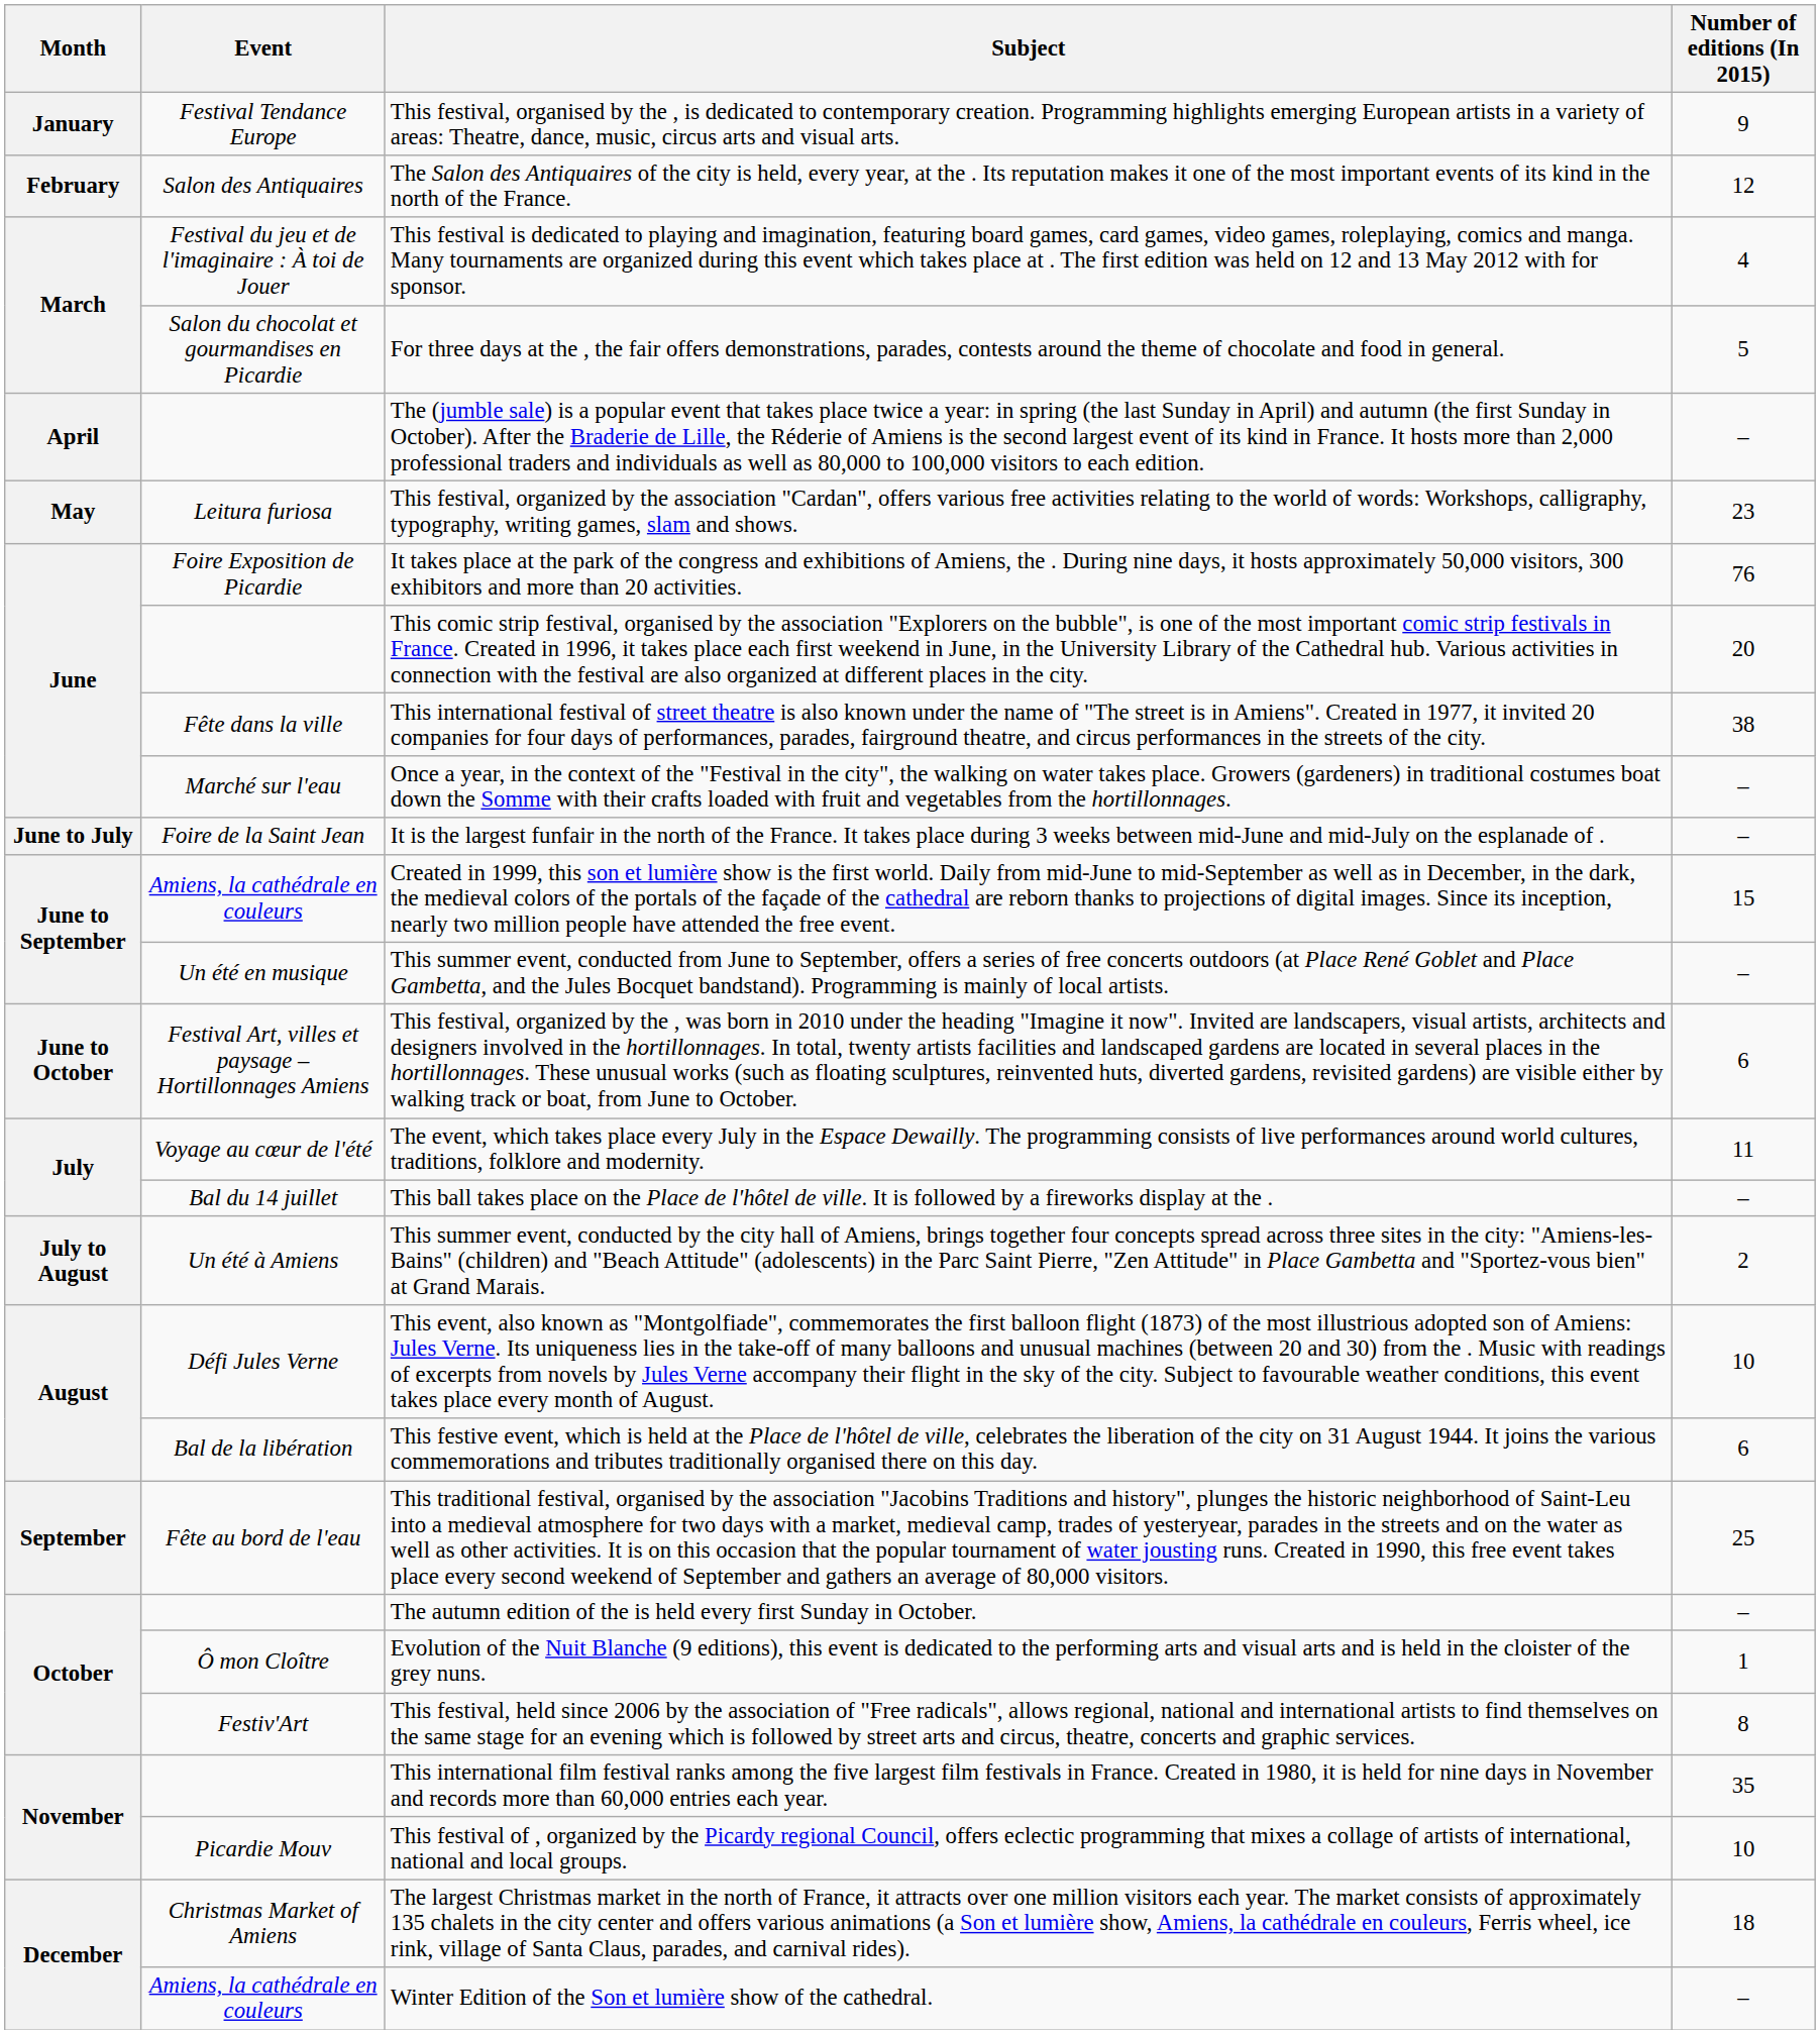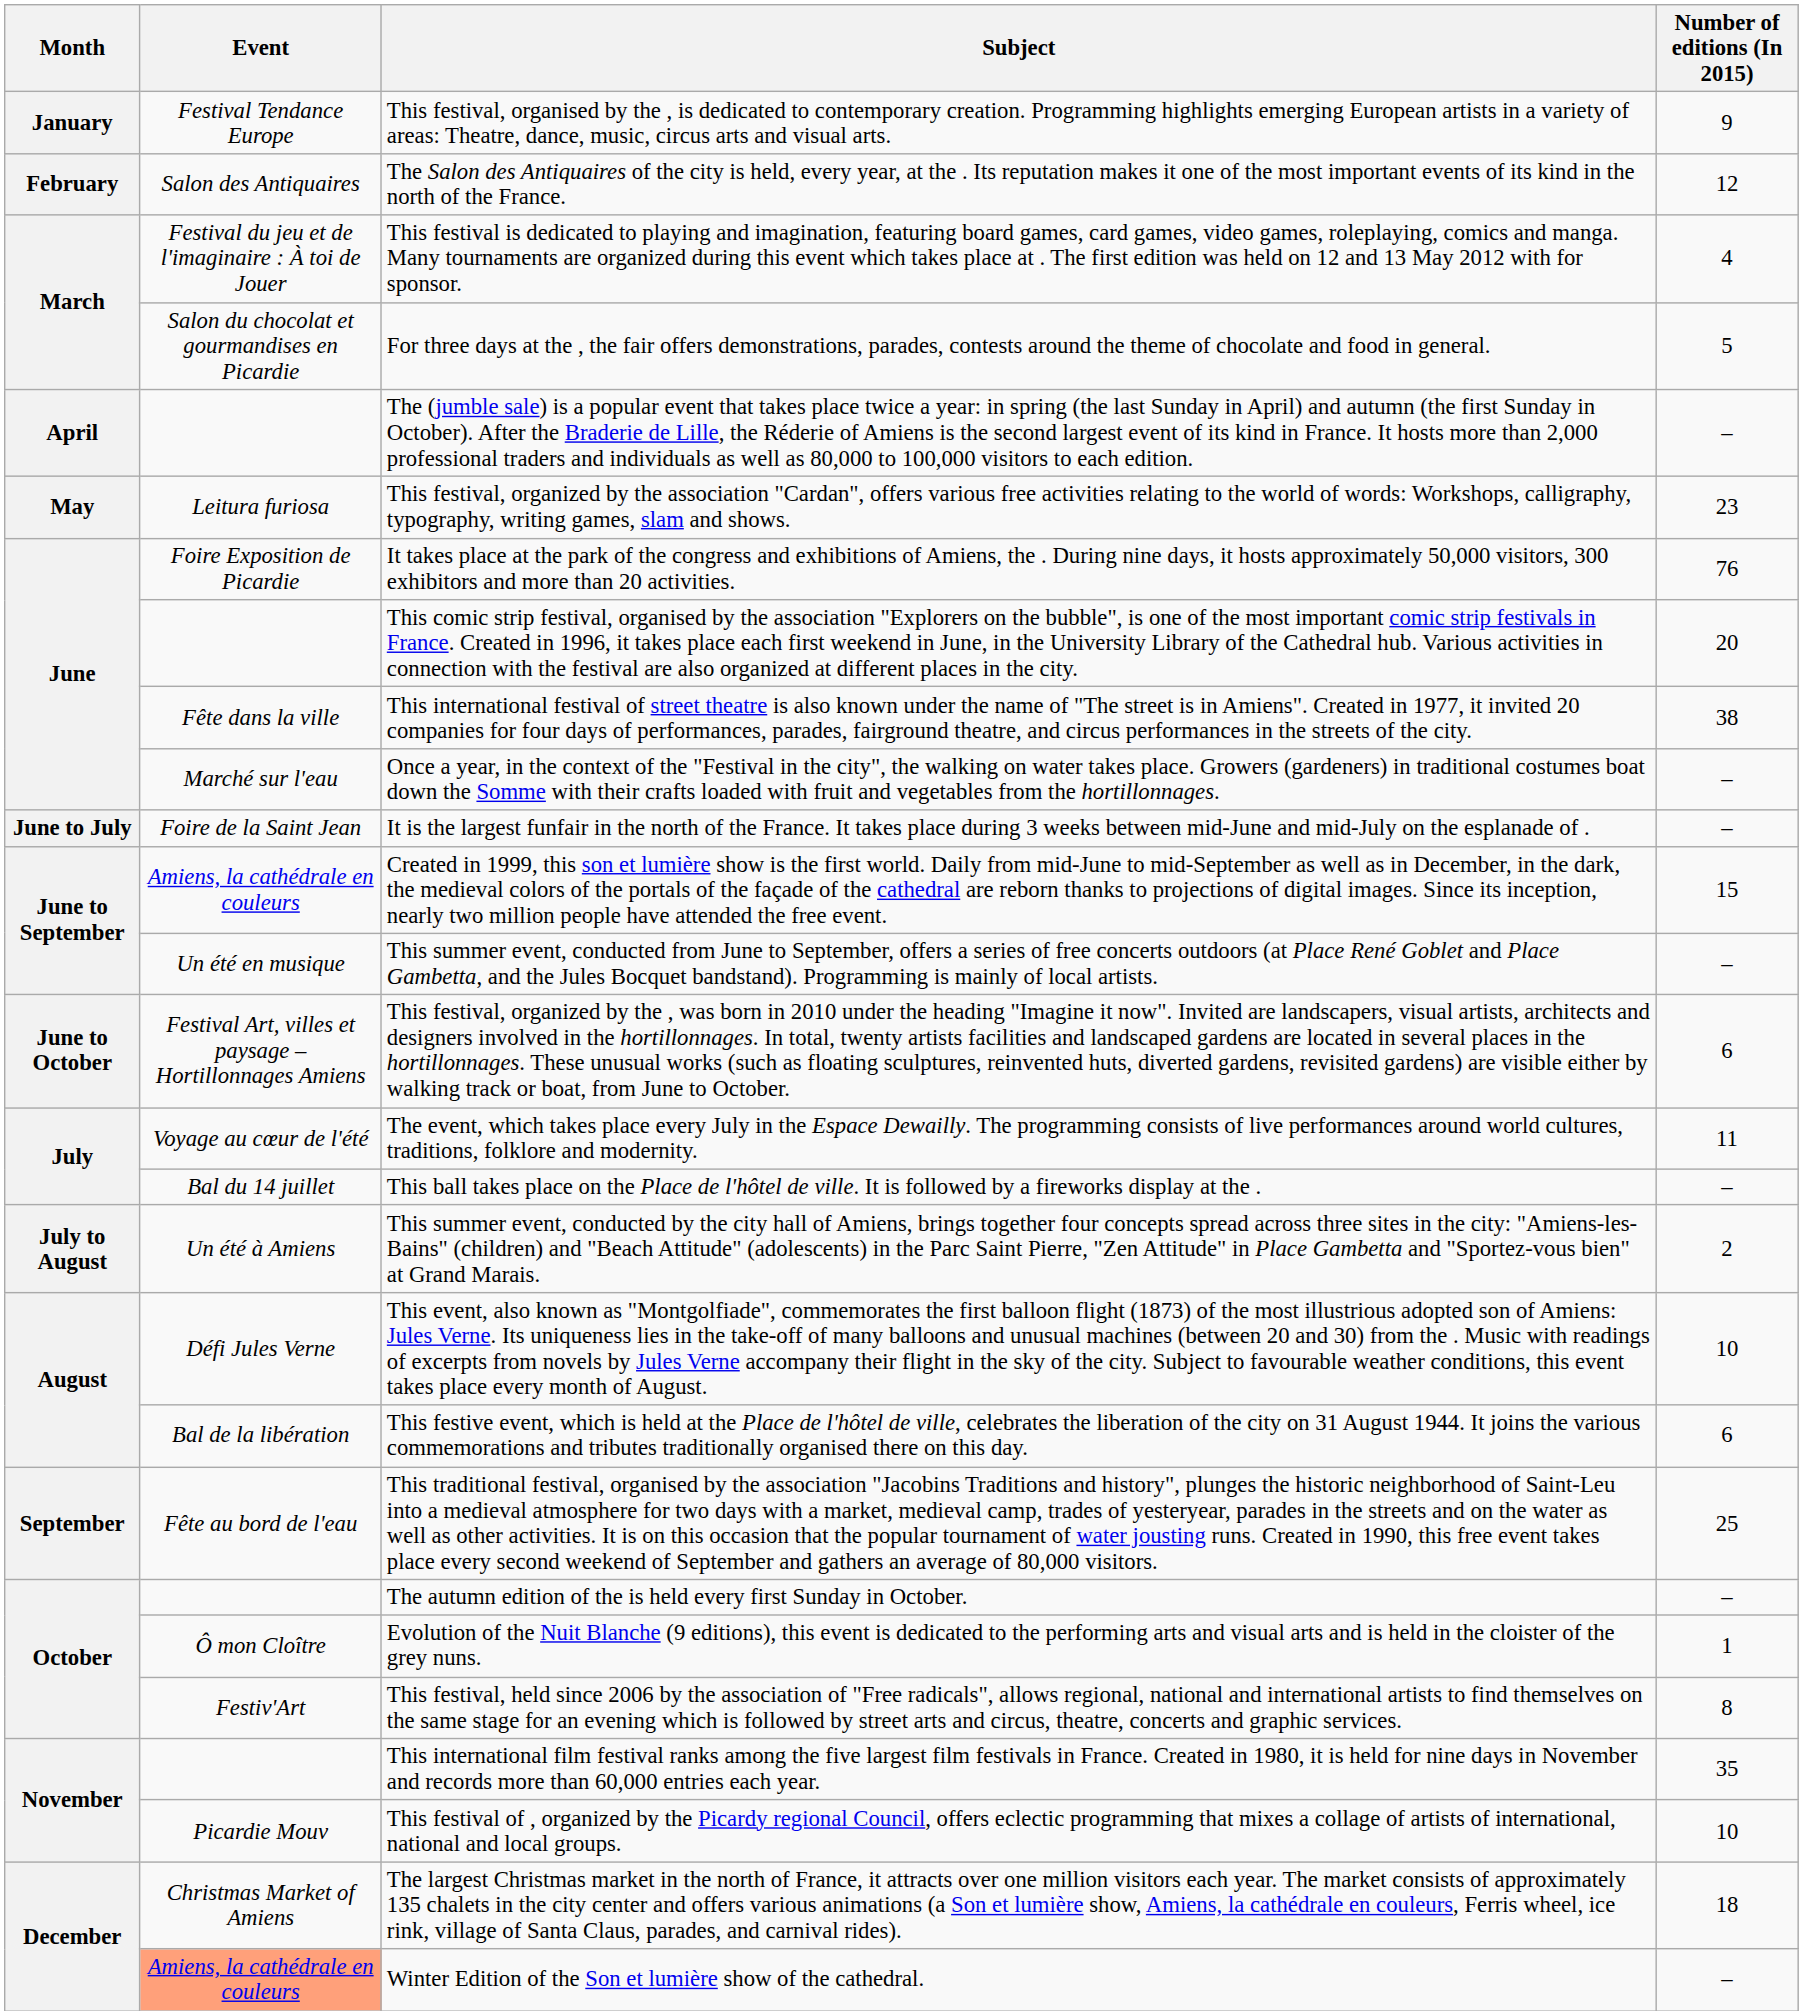Winter Edition of the Son et lumière show of the cathedral. | Event: no background -> lightsalmon background
